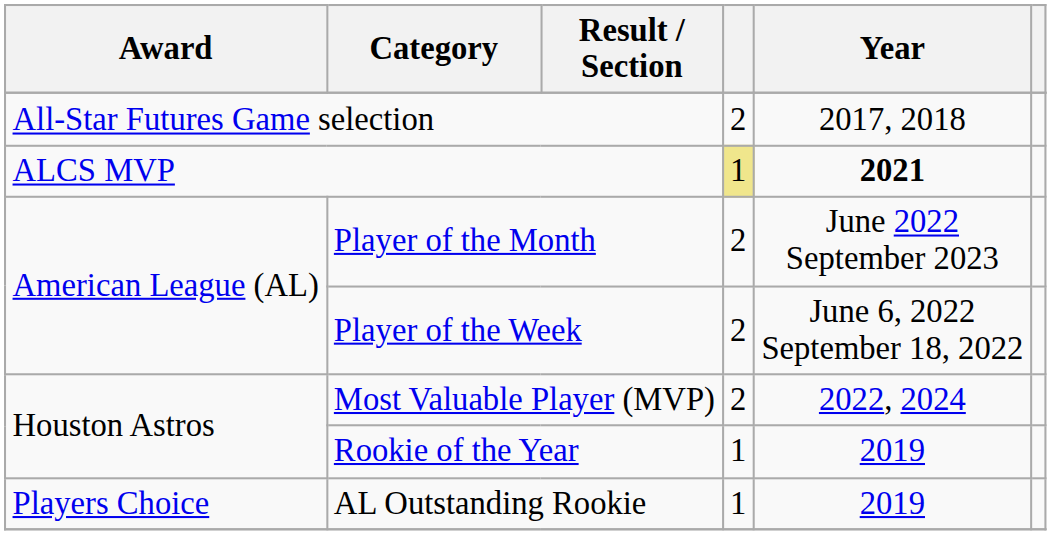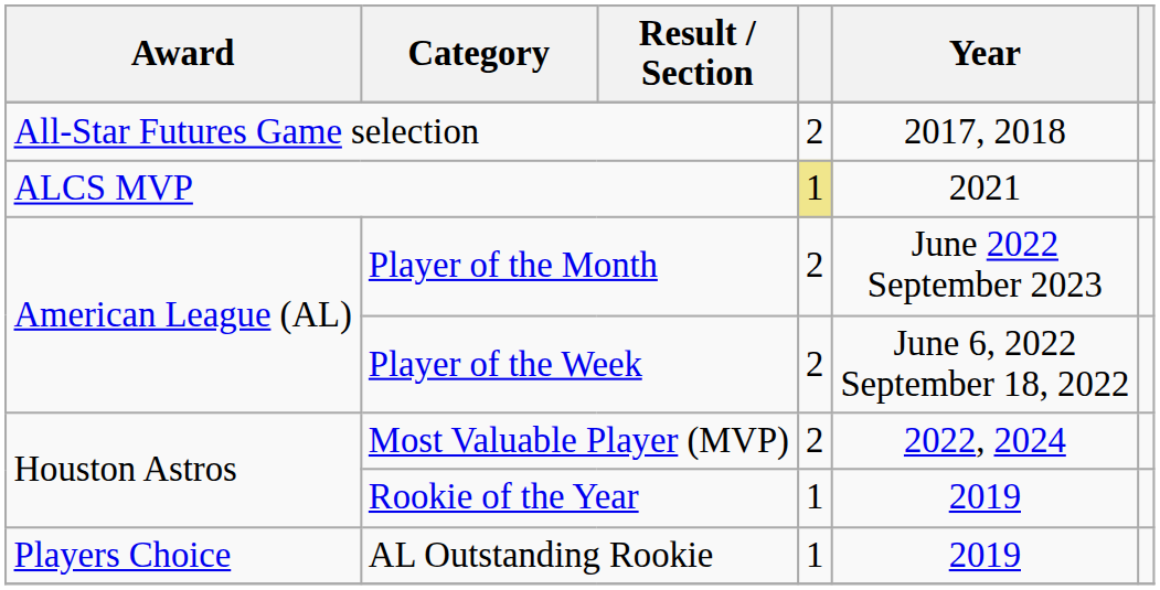ALCS MVP | Year: bold -> normal
